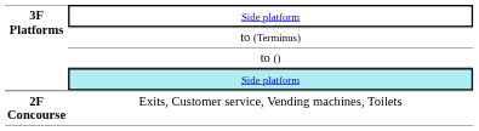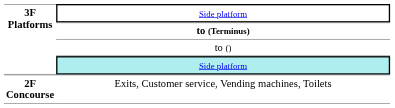row 2 | column 2: normal -> bold
